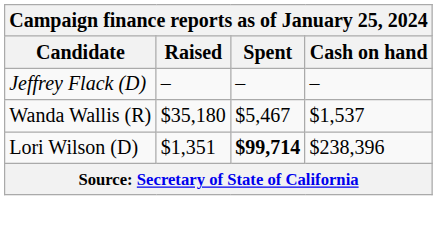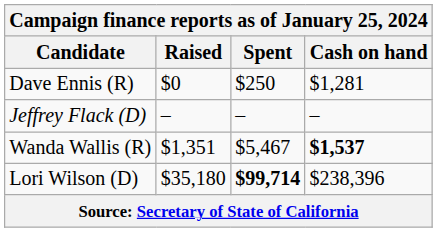+ row: Dave Ennis (R) | $0 | $250 | $1,281
Wanda Wallis (R) | Raised: $35,180 -> $1,351
Wanda Wallis (R) | Cash on hand: normal -> bold
Lori Wilson (D) | Raised: $1,351 -> $35,180
